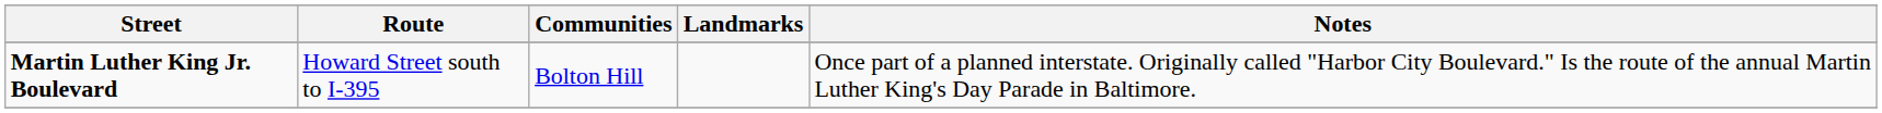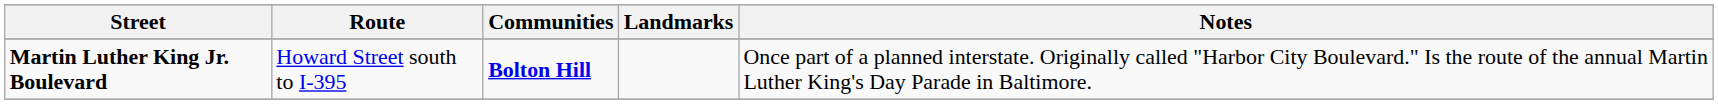Martin Luther King Jr. Boulevard | Communities: normal -> bold
